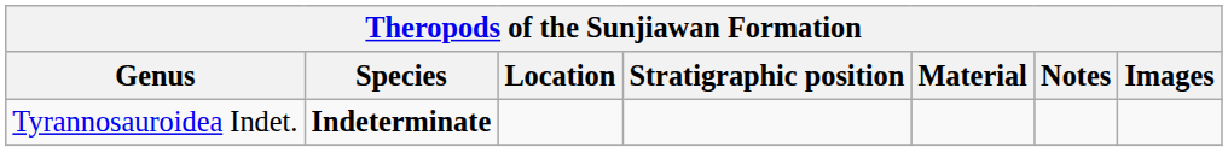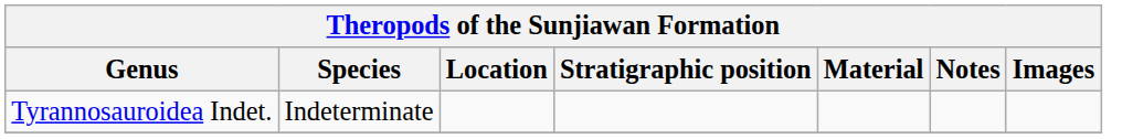Tyrannosauroidea Indet. | Species: bold -> normal
